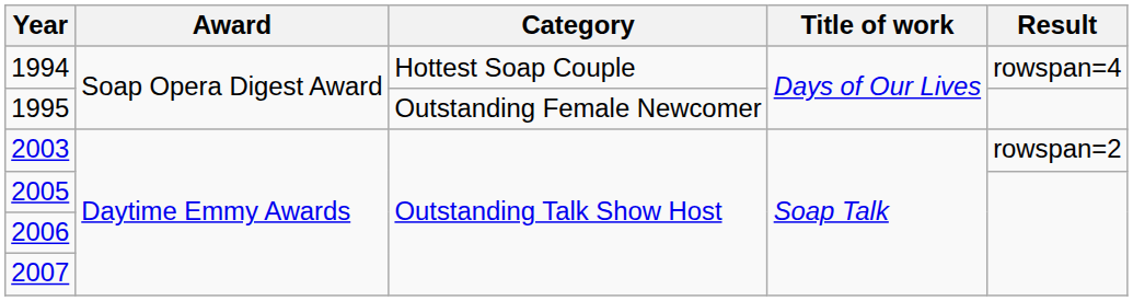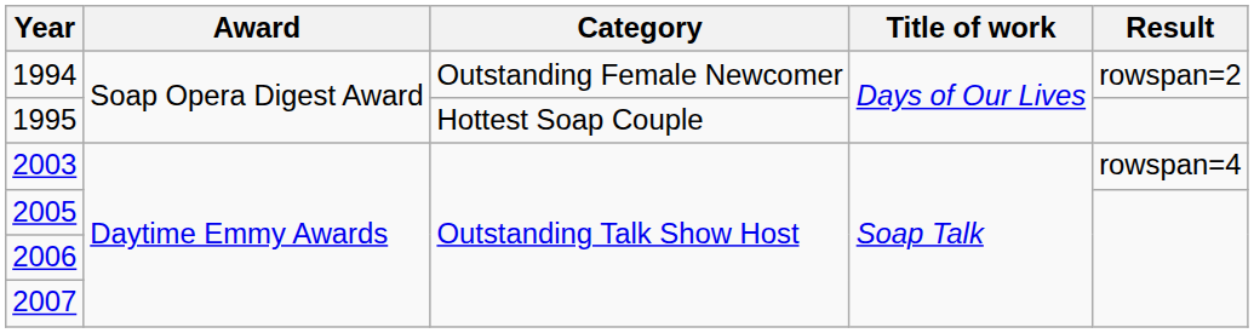1994 | Category: Hottest Soap Couple -> Outstanding Female Newcomer
1994 | Result: rowspan=4 -> rowspan=2
1995 | Category: Outstanding Female Newcomer -> Hottest Soap Couple
2003 | Result: rowspan=2 -> rowspan=4
